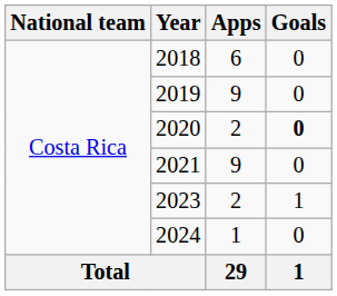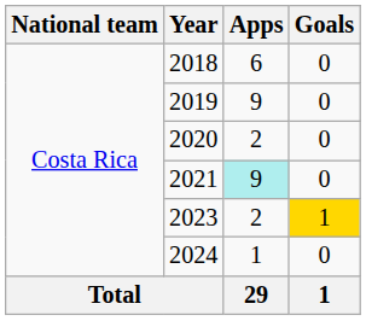2020 | Goals: bold -> normal
2021 | Apps: no background -> paleturquoise background
2023 | Goals: no background -> gold background
